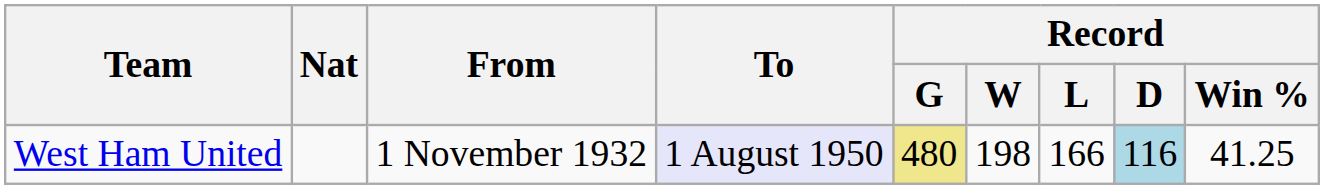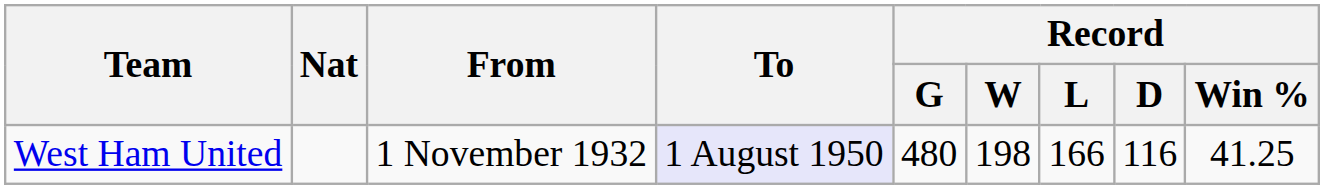West Ham United | Record / G: khaki background -> no background
West Ham United | Record / D: lightblue background -> no background
